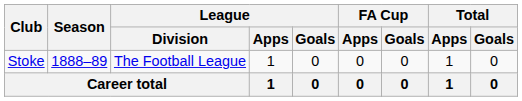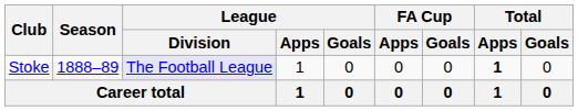Stoke | League / Division: no background -> lavender background
Stoke | Total / Apps: normal -> bold
